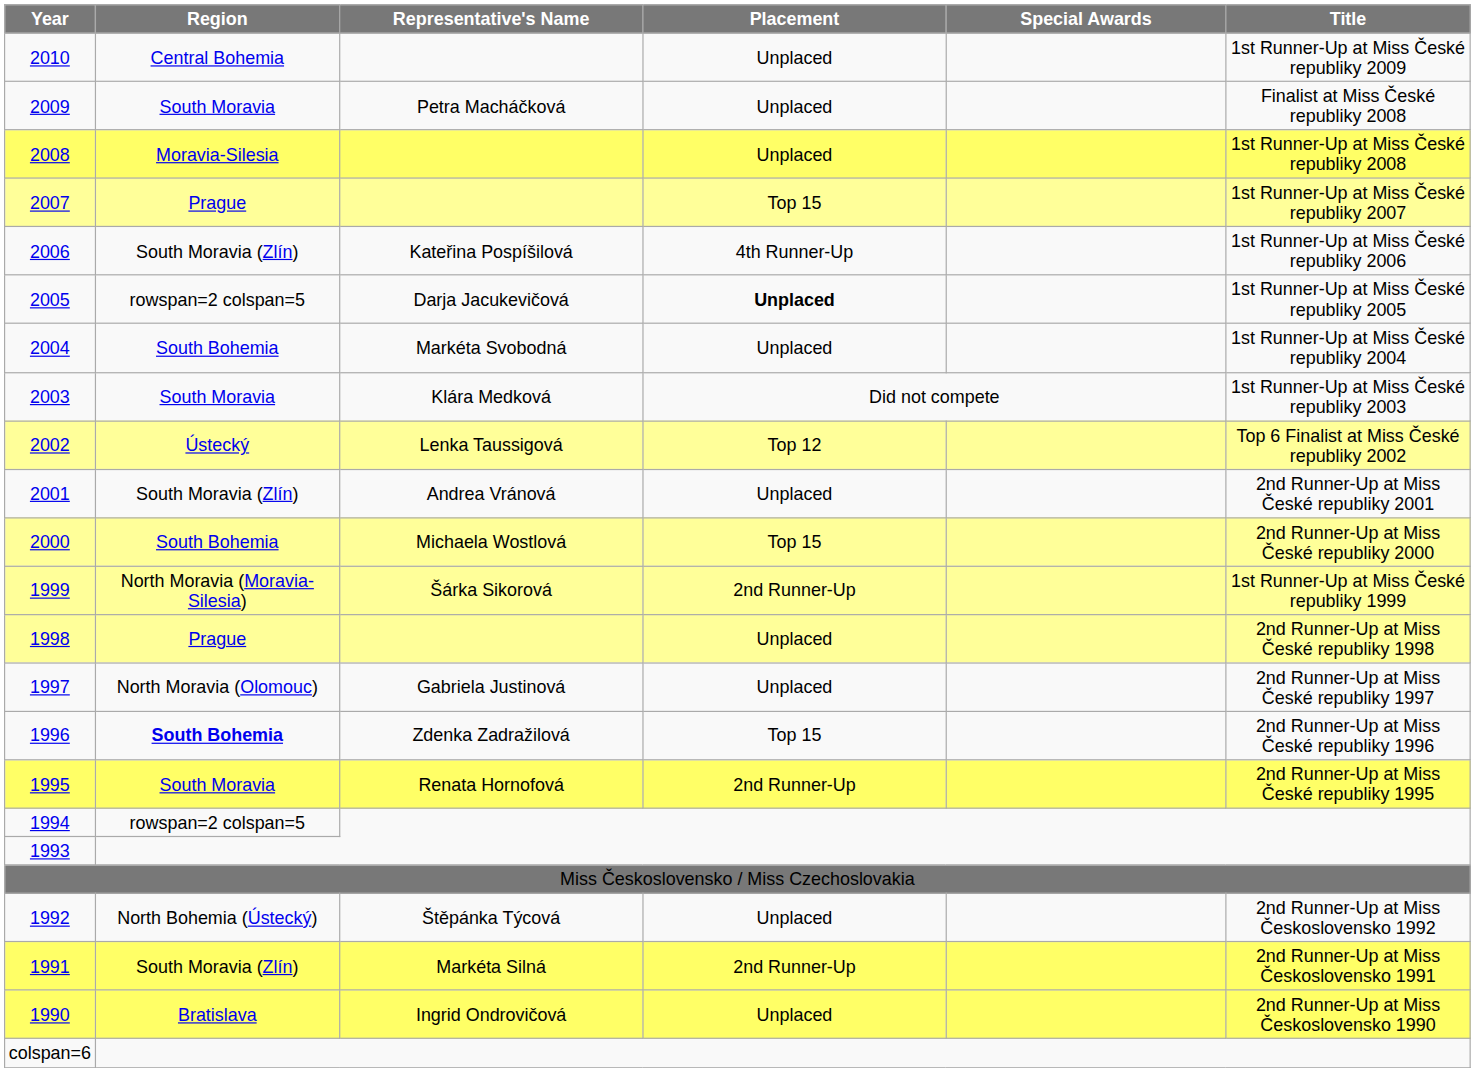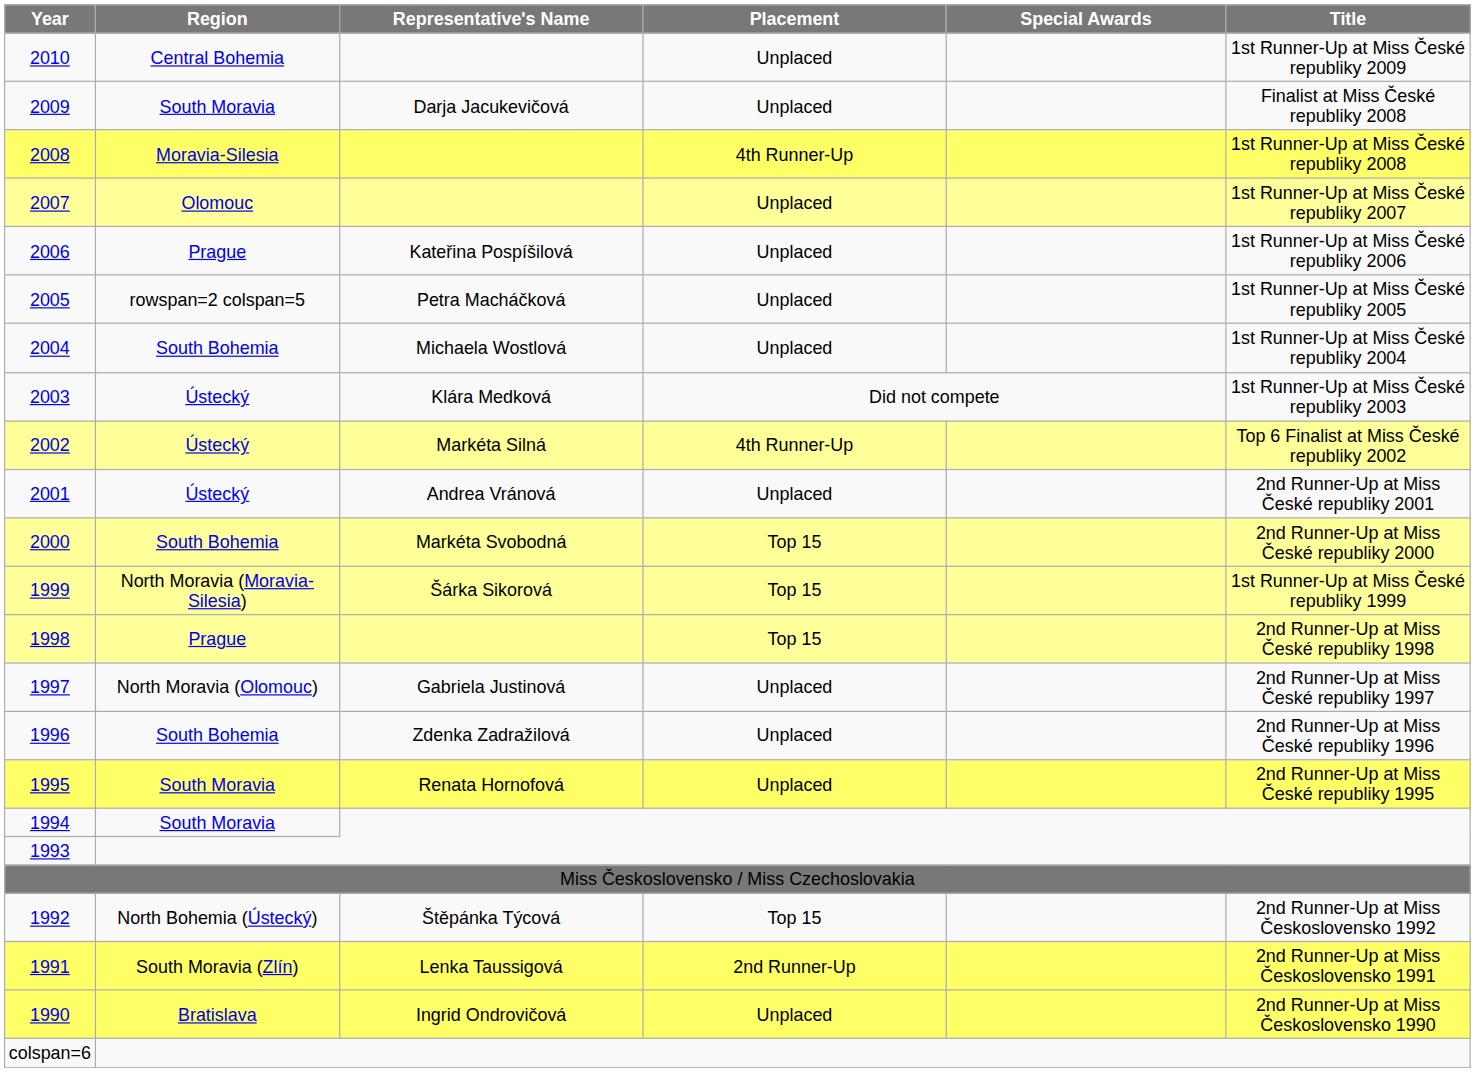2009 | Representative's Name: Petra Macháčková -> Darja Jacukevičová
2008 | Placement: Unplaced -> 4th Runner-Up
2007 | Region: Prague -> Olomouc
2007 | Placement: Top 15 -> Unplaced
2006 | Region: South Moravia (Zlín) -> Prague
2006 | Placement: 4th Runner-Up -> Unplaced
2005 | Representative's Name: Darja Jacukevičová -> Petra Macháčková
2005 | Placement: bold -> normal
2004 | Representative's Name: Markéta Svobodná -> Michaela Wostlová
2003 | Region: South Moravia -> Ústecký
2002 | Representative's Name: Lenka Taussigová -> Markéta Silná
2002 | Placement: Top 12 -> 4th Runner-Up
2001 | Region: South Moravia (Zlín) -> Ústecký
2000 | Representative's Name: Michaela Wostlová -> Markéta Svobodná
1999 | Placement: 2nd Runner-Up -> Top 15
1998 | Placement: Unplaced -> Top 15
1996 | Region: bold -> normal
1996 | Placement: Top 15 -> Unplaced
1995 | Placement: 2nd Runner-Up -> Unplaced
1994 | Region: rowspan=2 colspan=5 -> South Moravia
1992 | Placement: Unplaced -> Top 15
1991 | Representative's Name: Markéta Silná -> Lenka Taussigová
